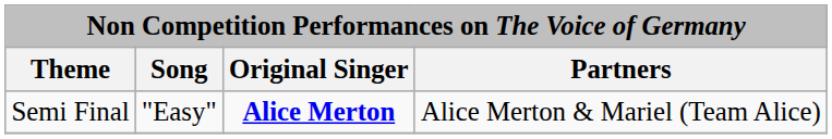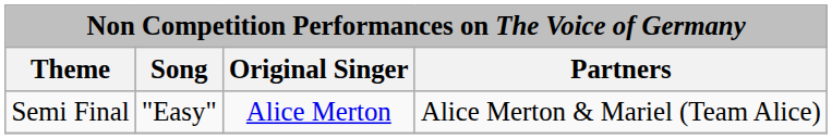Semi Final | Original Singer: bold -> normal
